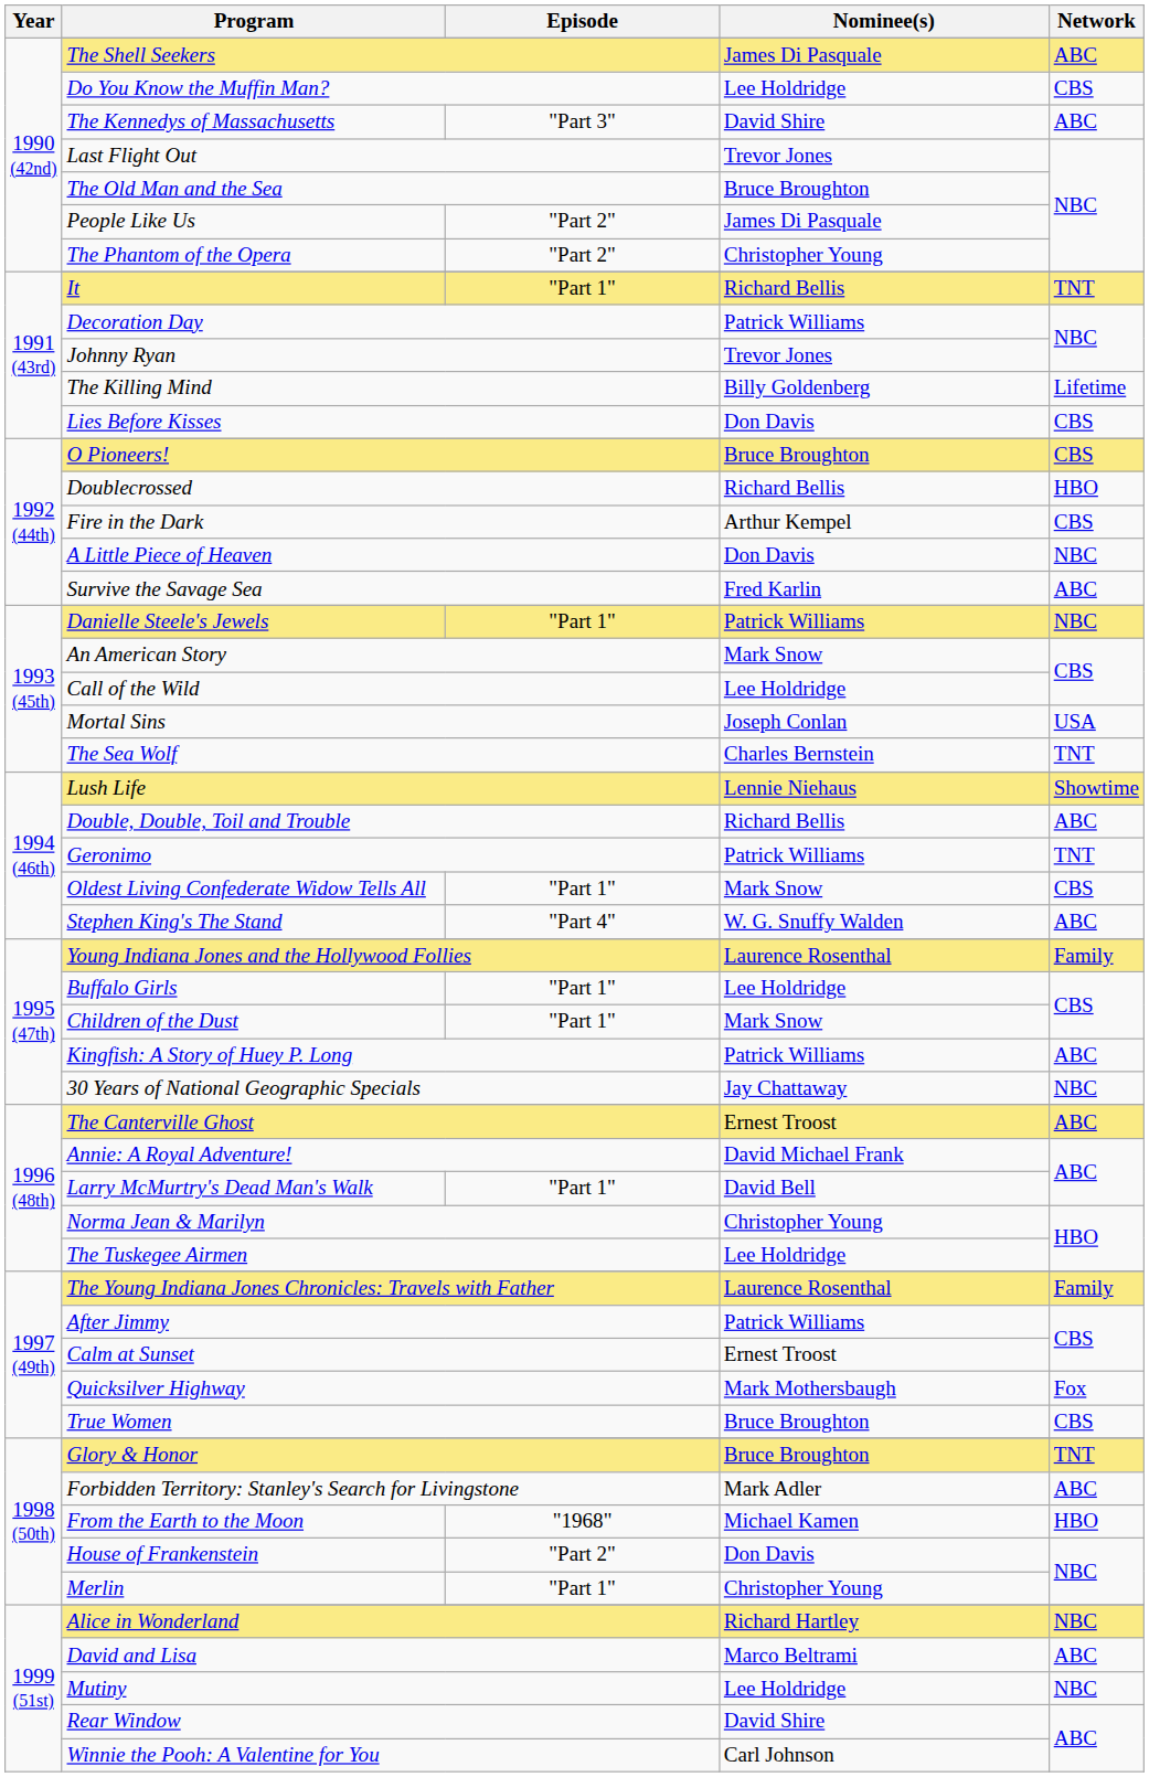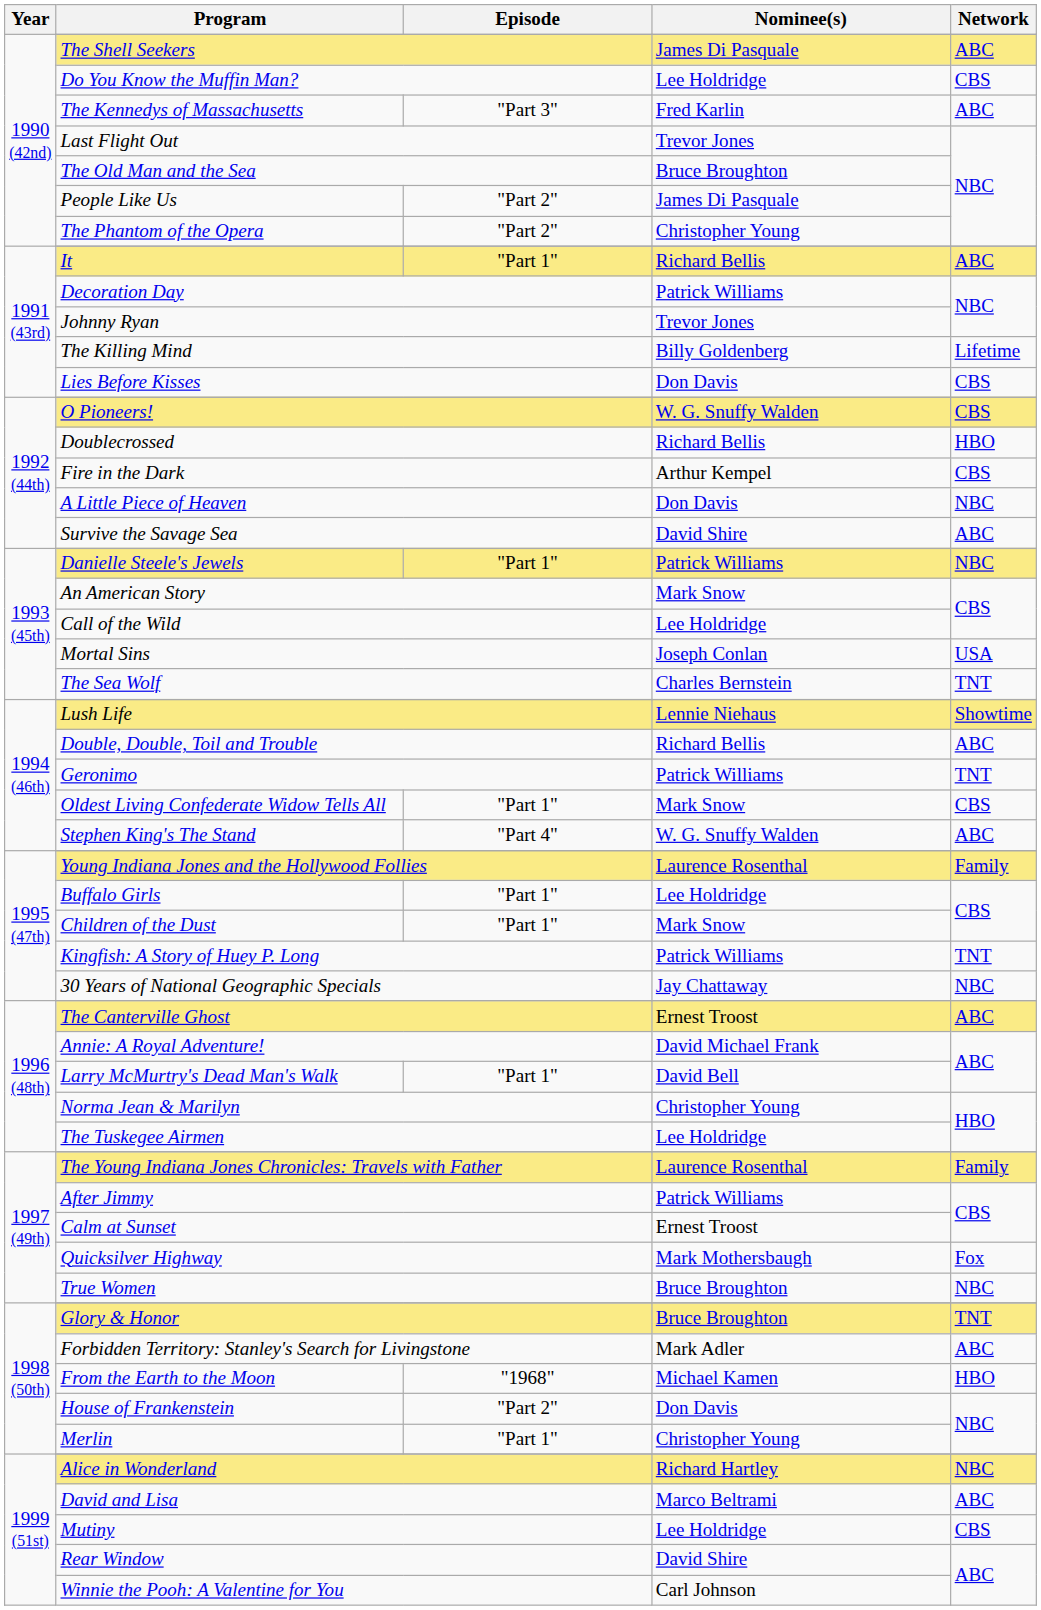The Kennedys of Massachusetts | Nominee(s): David Shire -> Fred Karlin
It | Network: TNT -> ABC
O Pioneers! | Nominee(s): Bruce Broughton -> W. G. Snuffy Walden
Survive the Savage Sea | Nominee(s): Fred Karlin -> David Shire
Kingfish: A Story of Huey P. Long | Network: ABC -> TNT
True Women | Network: CBS -> NBC
Mutiny | Network: NBC -> CBS
